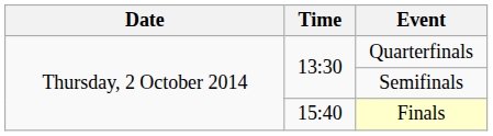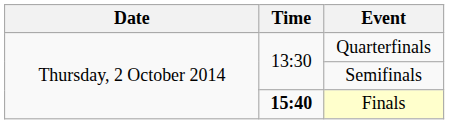Finals | Time: normal -> bold
